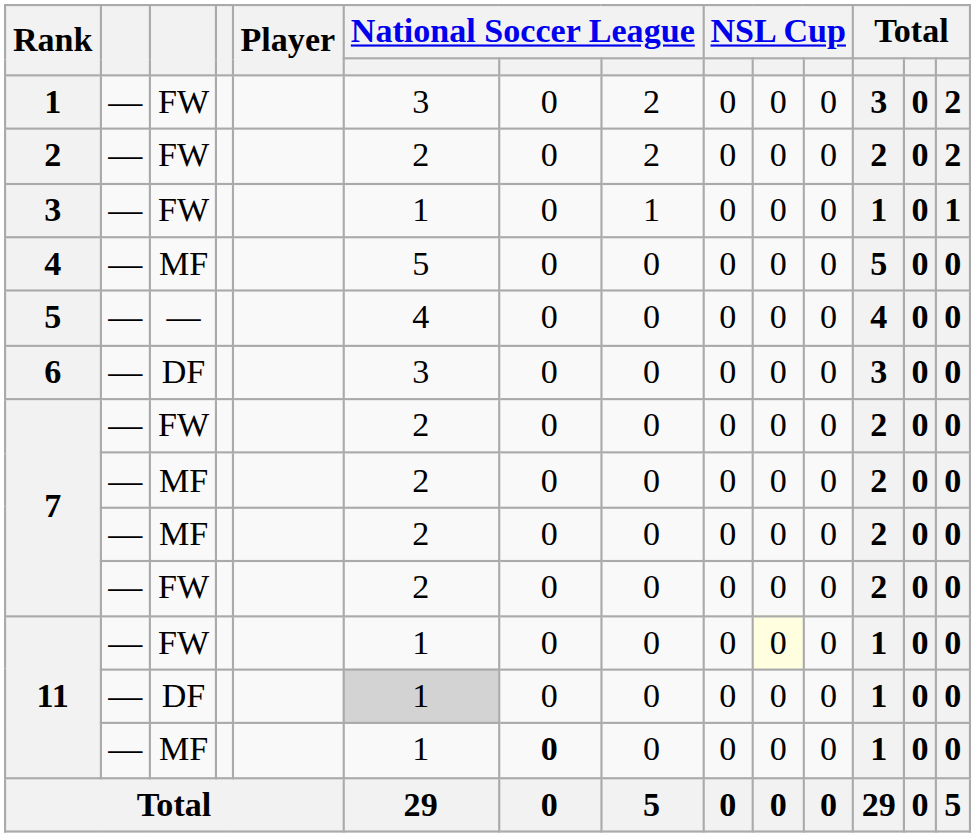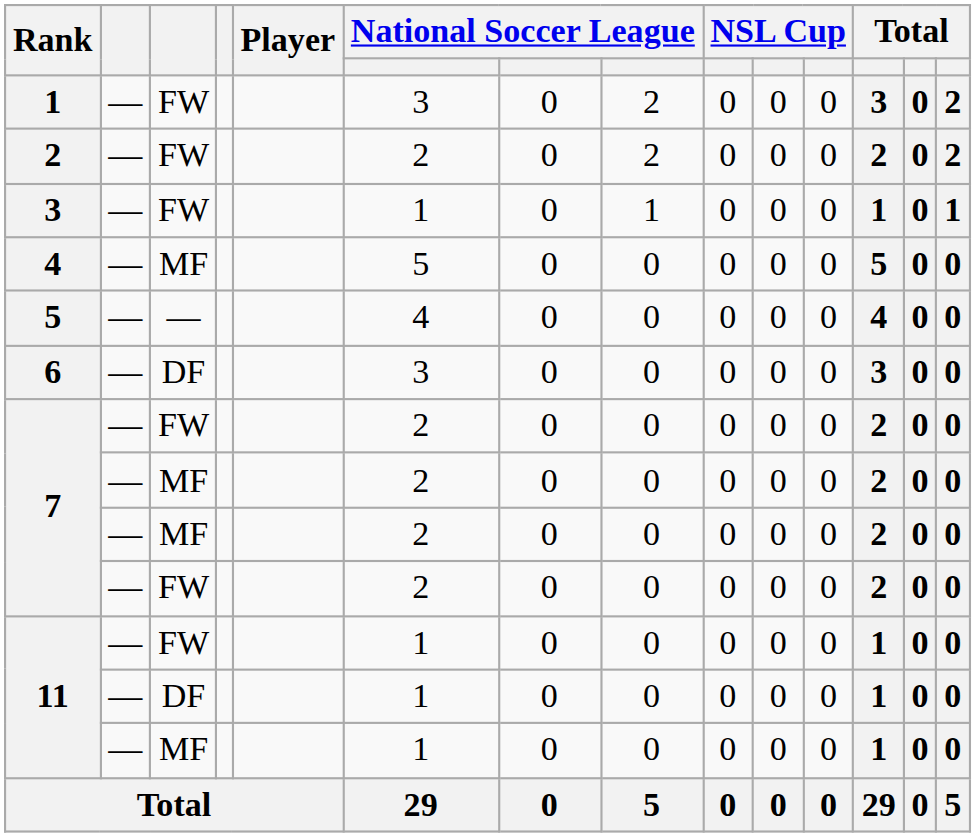11 / FW | column 10: lightyellow background -> no background
11 / DF | column 6: lightgrey background -> no background
11 / MF | column 7: bold -> normal
